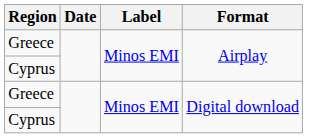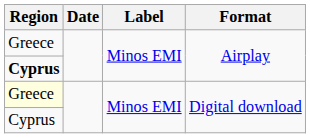Cyprus / Airplay | Region: normal -> bold
Greece / Digital download | Region: no background -> lightyellow background
